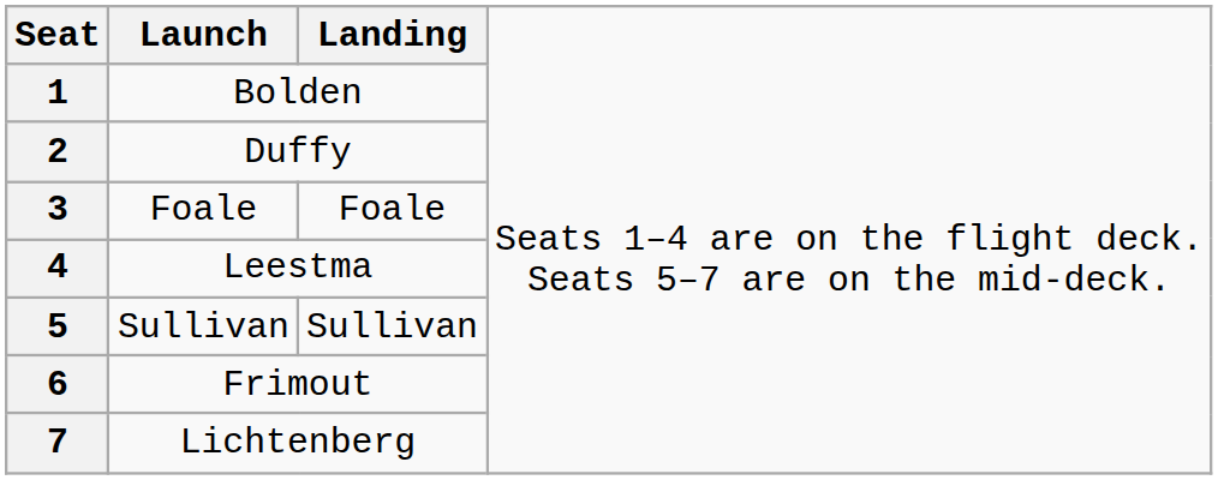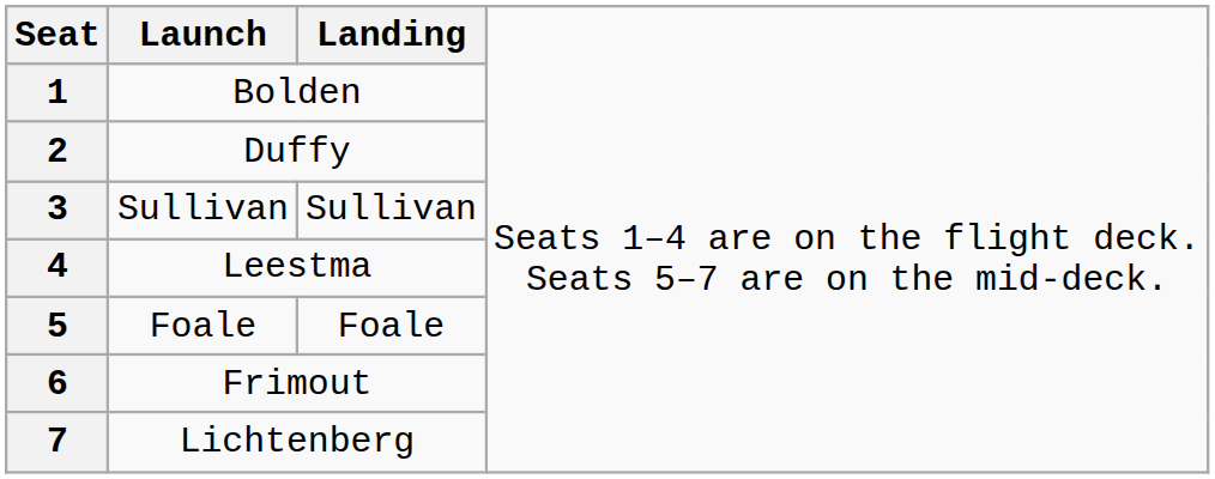3 | column 2: Foale -> Sullivan
3 | column 3: Foale -> Sullivan
5 | column 2: Sullivan -> Foale
5 | column 3: Sullivan -> Foale
